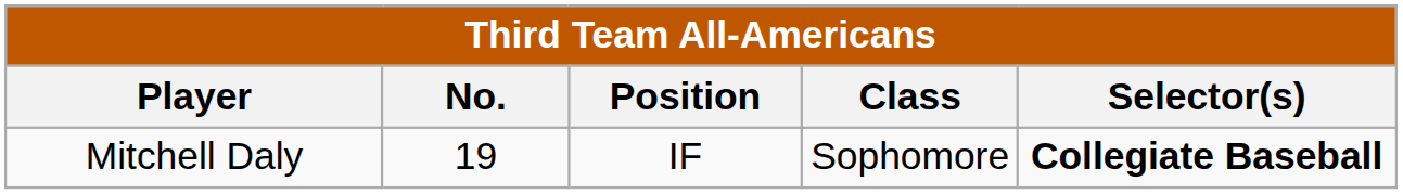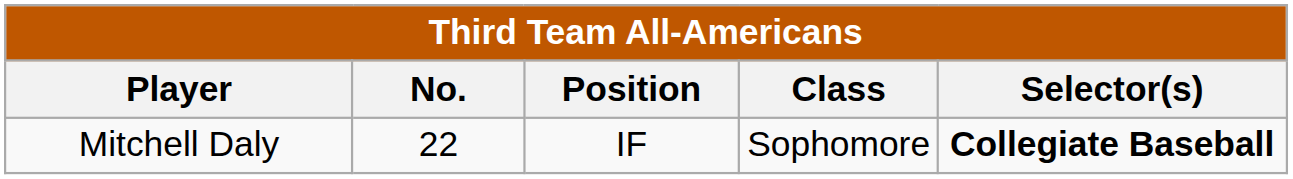Mitchell Daly | No.: 19 -> 22
